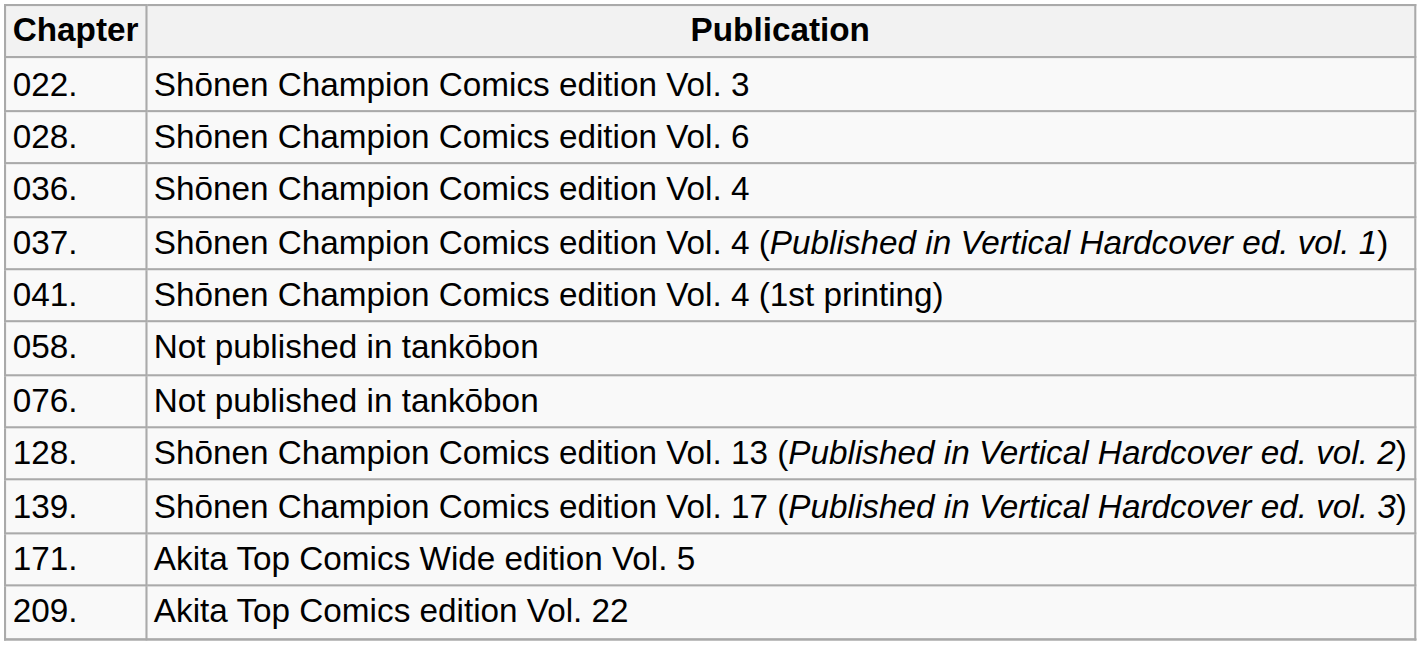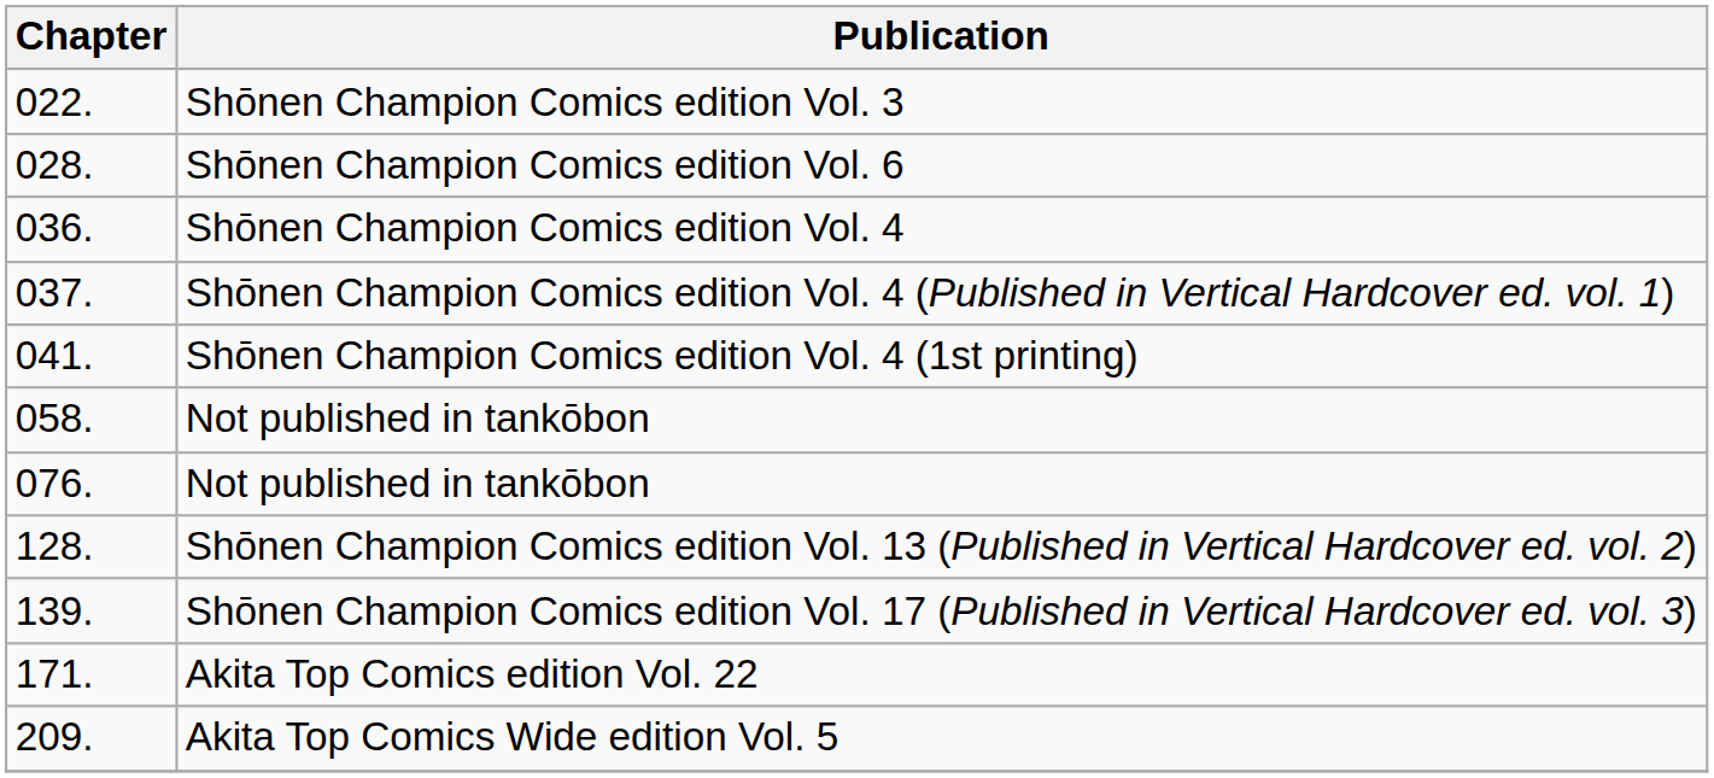row 11 | Publication: Akita Top Comics Wide edition Vol. 5 -> Akita Top Comics edition Vol. 22
row 12 | Publication: Akita Top Comics edition Vol. 22 -> Akita Top Comics Wide edition Vol. 5
